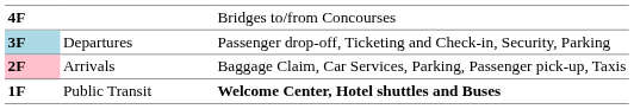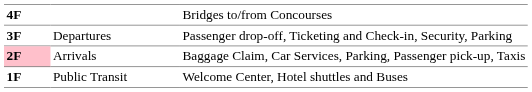Departures | column 1: lightblue background -> no background
Public Transit | column 3: bold -> normal
